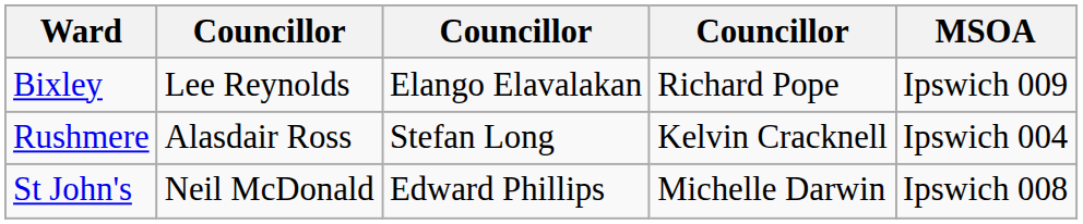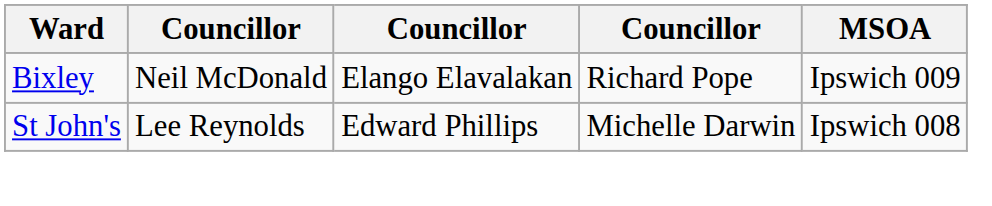Bixley | column 2: Lee Reynolds -> Neil McDonald
- row: Rushmere | Alasdair Ross | Stefan Long | Kelvin Cracknell | Ipswich 004
St John's | column 2: Neil McDonald -> Lee Reynolds
